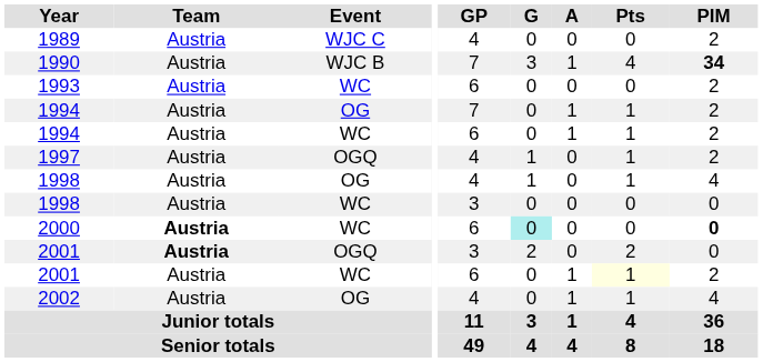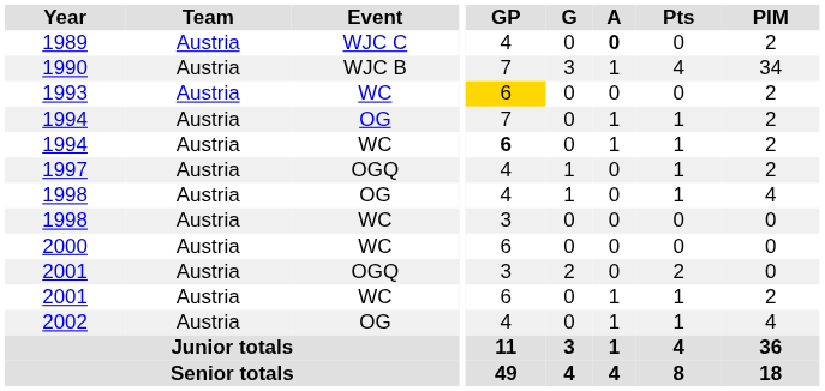1989 | A: normal -> bold
1990 | PIM: bold -> normal
1993 | GP: no background -> gold background
1994 / WC | GP: normal -> bold
2000 | Team: bold -> normal
2000 | G: paleturquoise background -> no background
2000 | PIM: bold -> normal
2001 / OGQ | Team: bold -> normal
2001 / WC | Pts: lightyellow background -> no background
